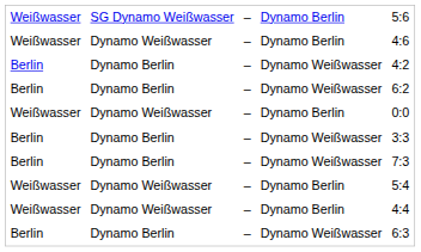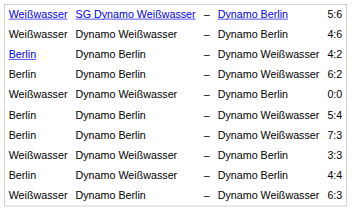row 6 | column 5: 3:3 -> 5:4
row 8 | column 5: 5:4 -> 3:3
row 9 | column 1: Weißwasser -> Berlin
row 10 | column 1: Berlin -> Weißwasser
